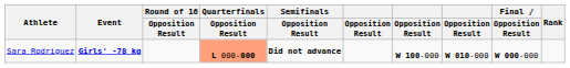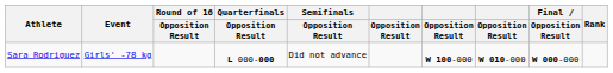Sara Rodriguez | Event: bold -> normal
Sara Rodriguez | Quarterfinals / Opposition Result: lightsalmon background -> no background
Sara Rodriguez | Semifinals / Opposition Result: bold -> normal
